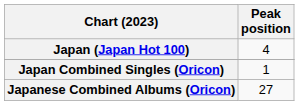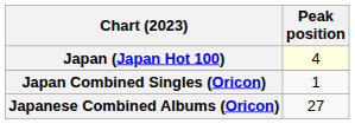Japan (Japan Hot 100) | Peak position: no background -> lightyellow background
